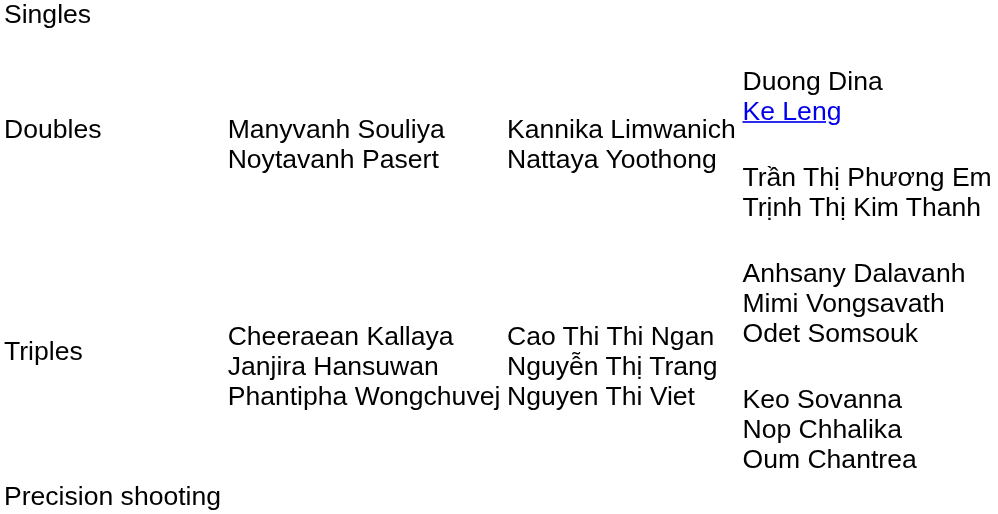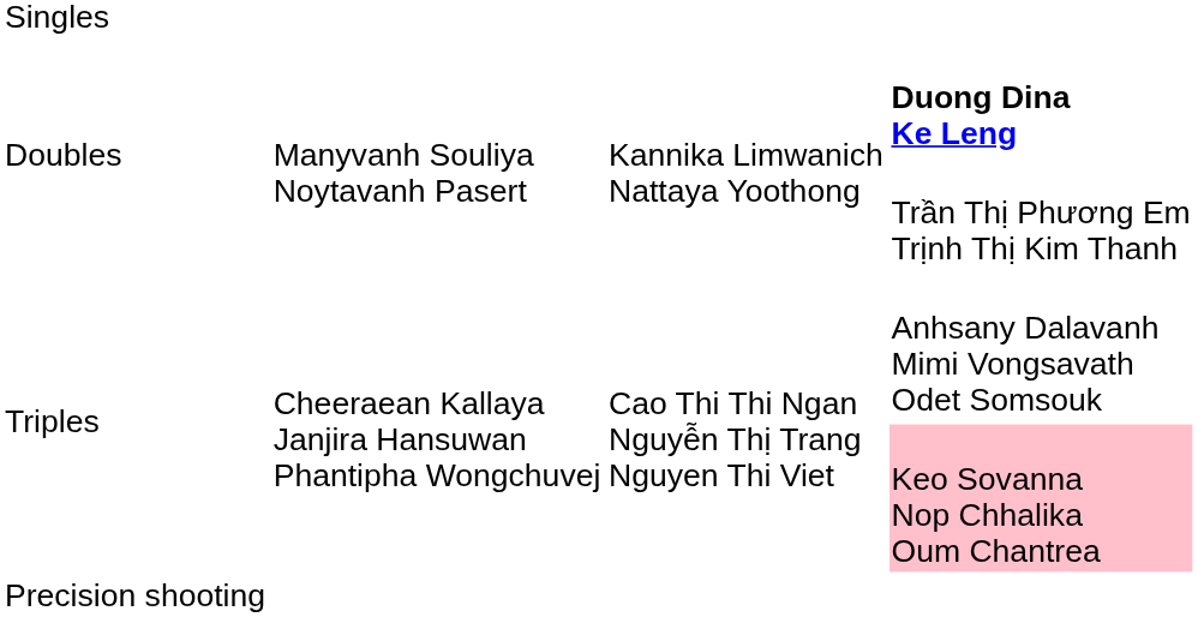Duong Dina Ke Leng | column 4: normal -> bold
Keo Sovanna Nop Chhalika Oum Chantrea | column 4: no background -> pink background
